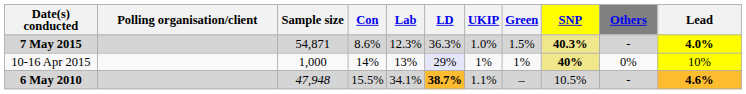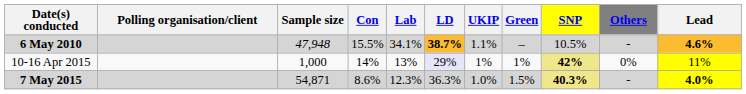rows swapped: 7 May 2015 <-> 6 May 2010
10-16 Apr 2015 | SNP: 40% -> 42%
10-16 Apr 2015 | Lead: 10% -> 11%
